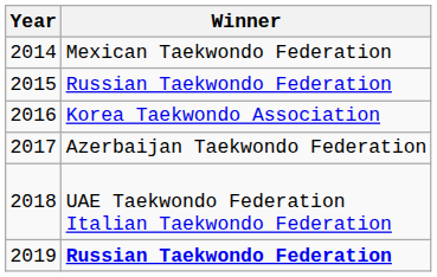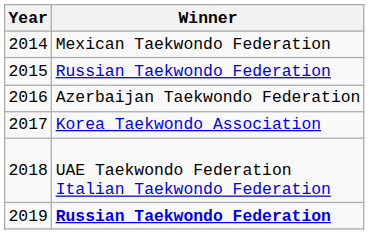2016 | Winner: Korea Taekwondo Association -> Azerbaijan Taekwondo Federation
2017 | Winner: Azerbaijan Taekwondo Federation -> Korea Taekwondo Association
